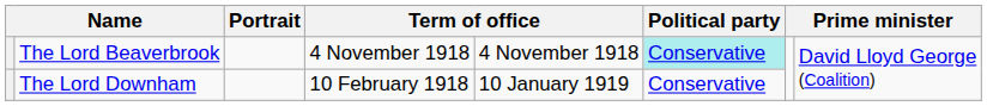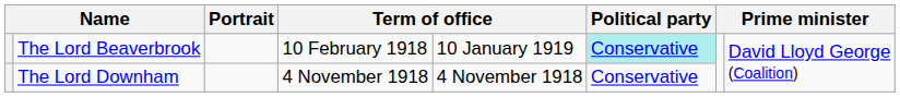The Lord Beaverbrook | column 4: 4 November 1918 -> 10 February 1918
The Lord Beaverbrook | column 5: 4 November 1918 -> 10 January 1919
The Lord Downham | column 4: 10 February 1918 -> 4 November 1918
The Lord Downham | column 5: 10 January 1919 -> 4 November 1918
